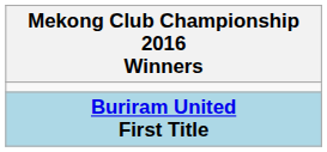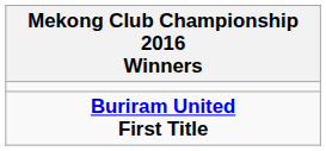row 3 | column 1: lightblue background -> no background
